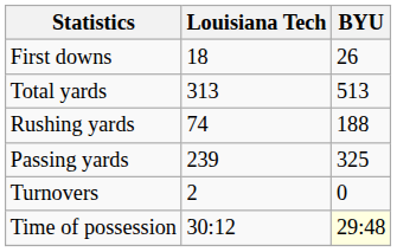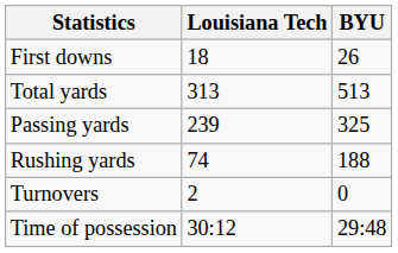rows swapped: Rushing yards <-> Passing yards
Time of possession | BYU: lightyellow background -> no background
